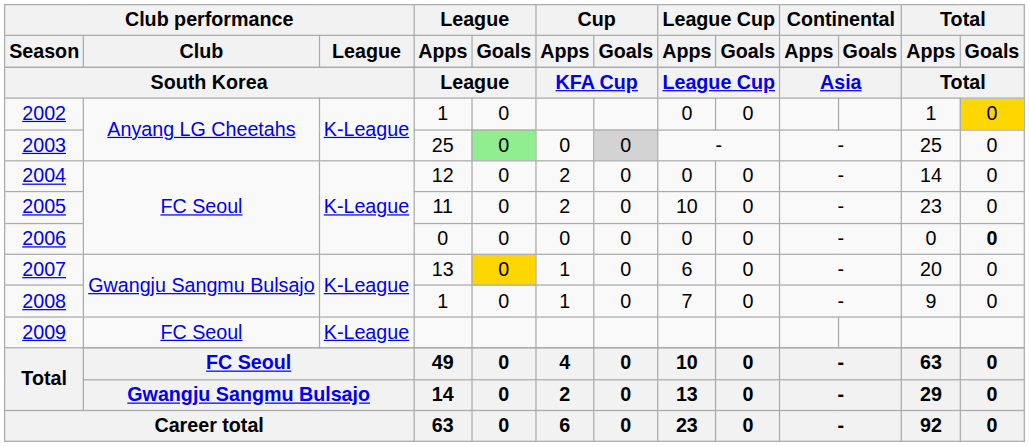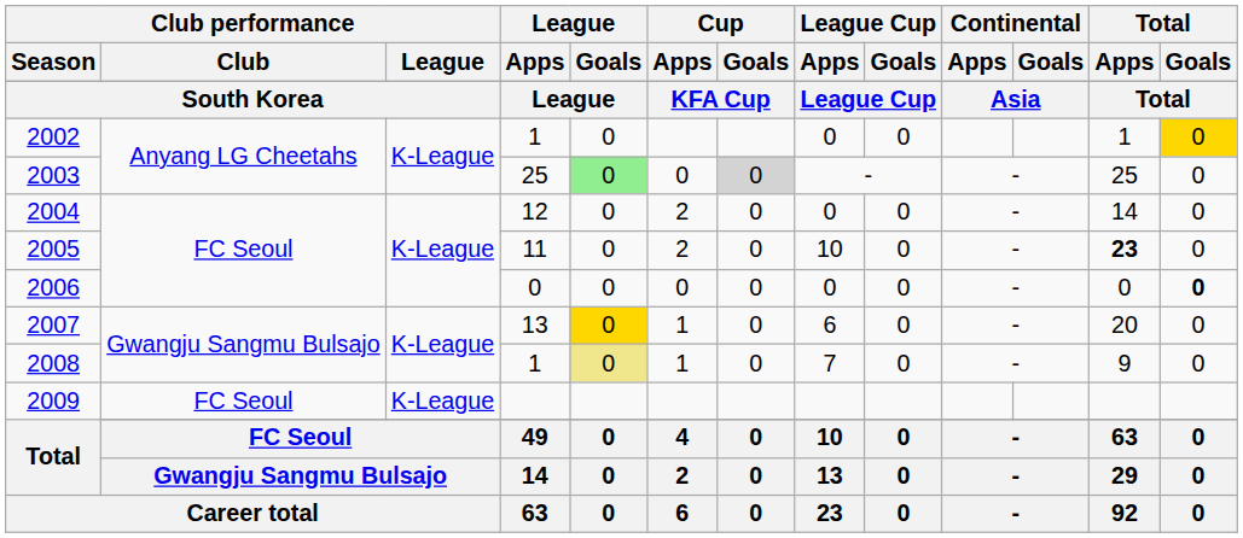2005 | Total / Apps: normal -> bold
2008 | League / Goals: no background -> khaki background
